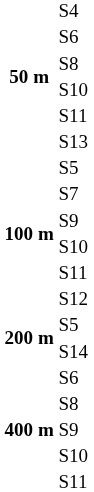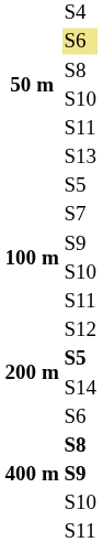50 m / S6 | column 2: no background -> khaki background
200 m / S5 | column 2: normal -> bold
400 m / S8 | column 2: normal -> bold
400 m / S9 | column 2: normal -> bold
